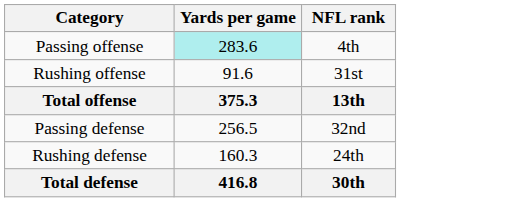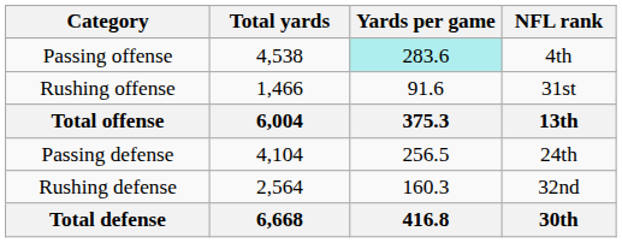+ column: Total yards | 4,538 | 1,466 | 6,004 | 4,104 | 2,564 | 6,668
Passing defense | NFL rank: 32nd -> 24th
Rushing defense | NFL rank: 24th -> 32nd
